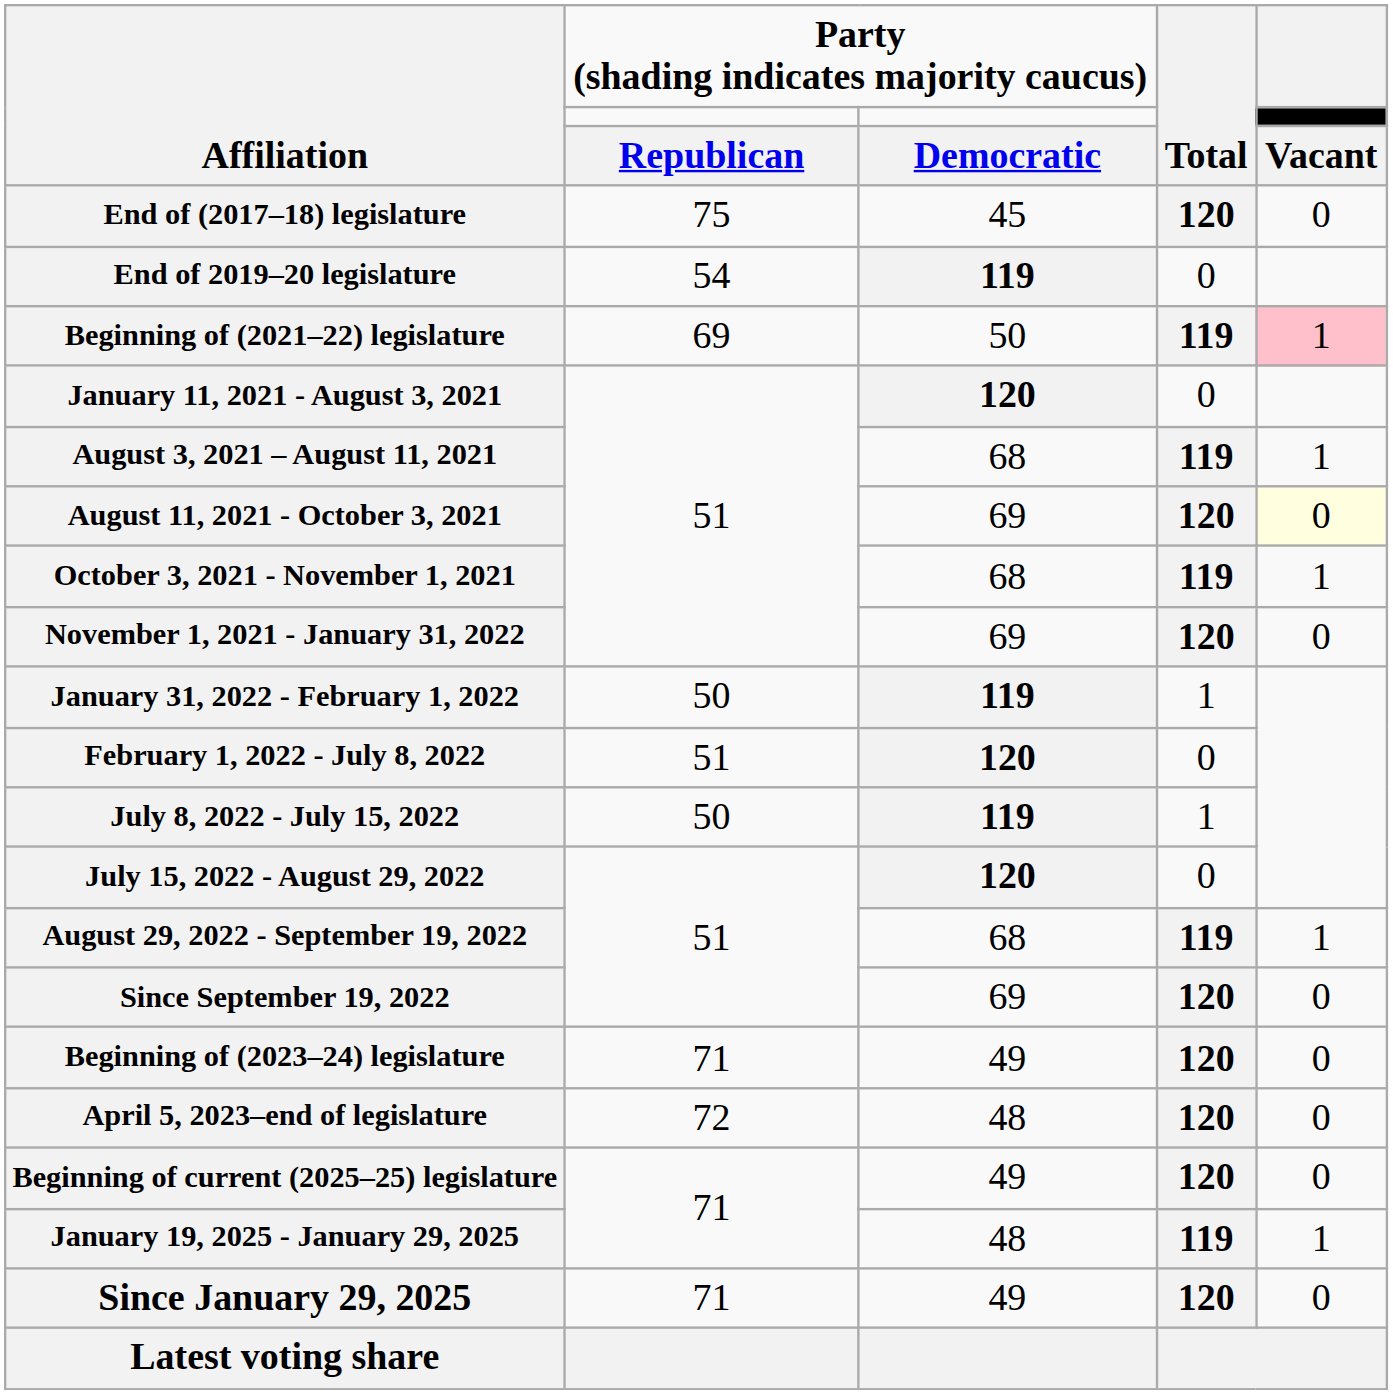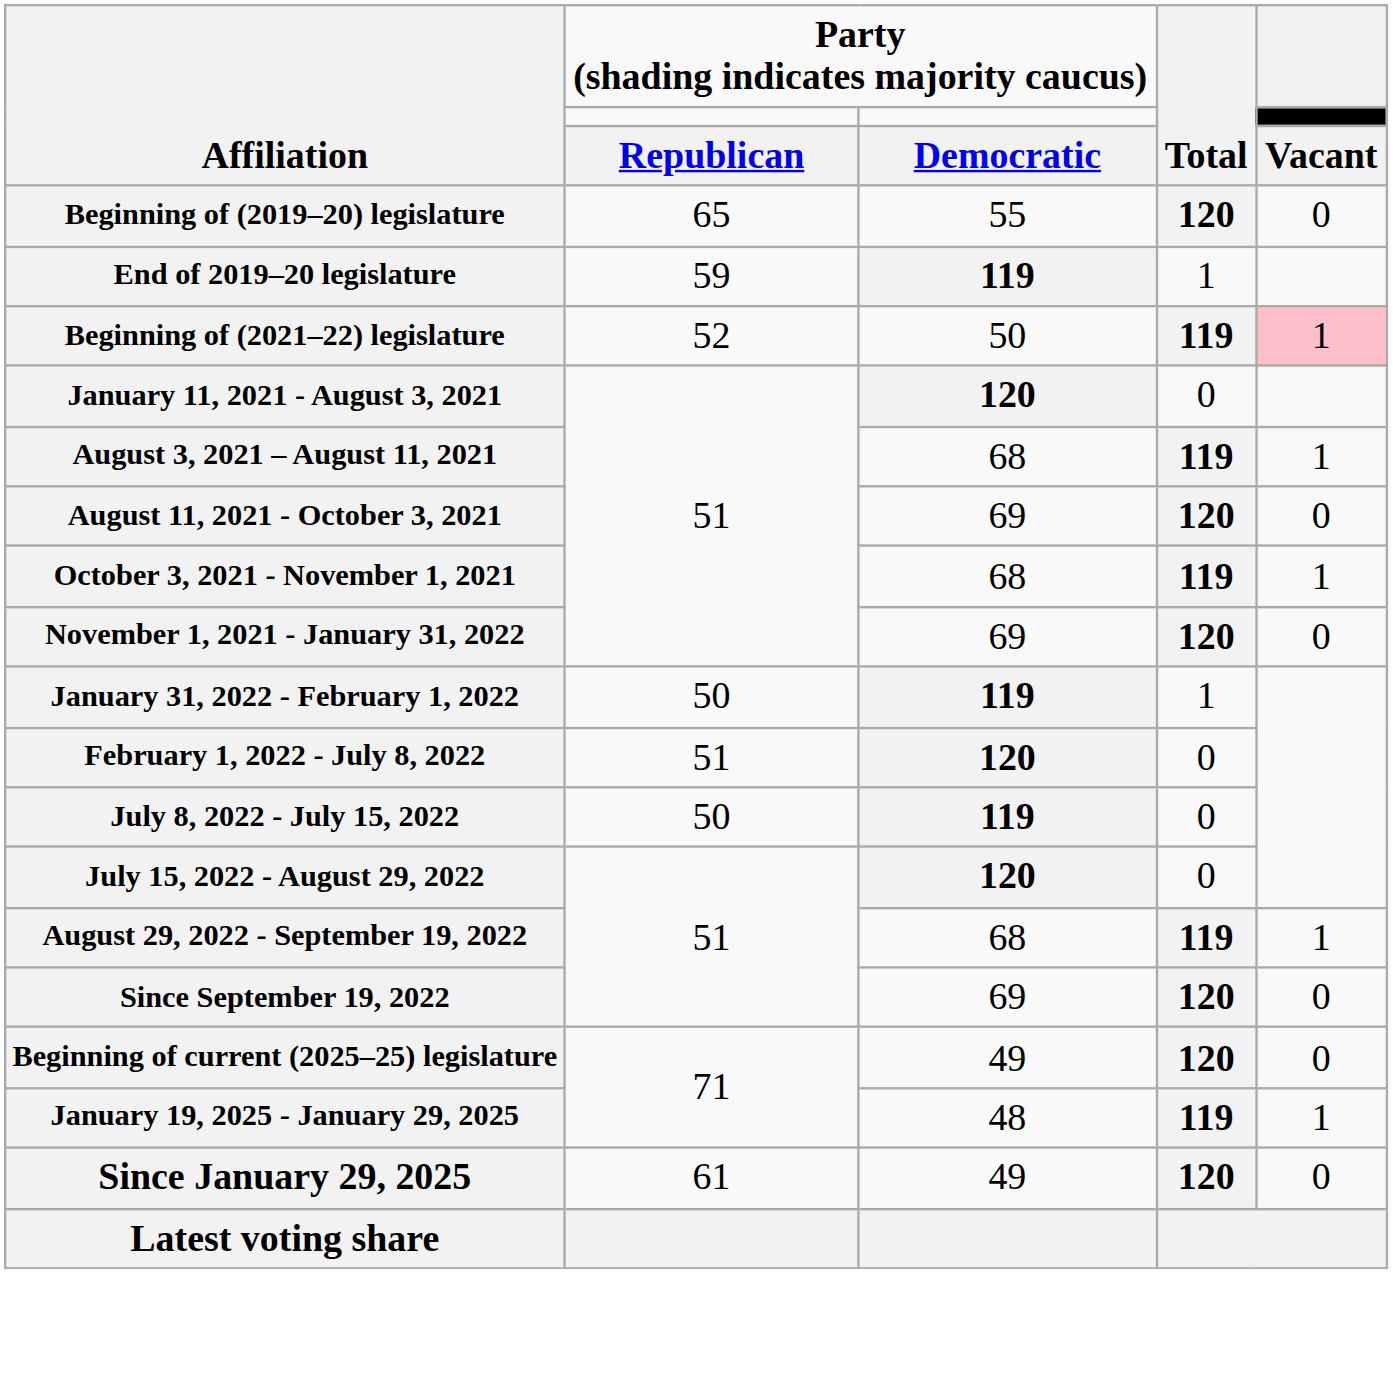- row: End of (2017–18) legislature | 75 | 45 | 120 | 0
+ row: Beginning of (2019–20) legislature | 65 | 55 | 120 | 0
End of 2019–20 legislature | column 2: 54 -> 59
End of 2019–20 legislature | column 4: 0 -> 1
Beginning of (2021–22) legislature | column 2: 69 -> 52
August 11, 2021 - October 3, 2021 | column 5: lightyellow background -> no background
July 8, 2022 - July 15, 2022 | column 4: 1 -> 0
- row: Beginning of (2023–24) legislature | 71 | 49 | 120 | 0
- row: April 5, 2023–end of legislature | 72 | 48 | 120 | 0
Since January 29, 2025 | column 2: 71 -> 61
